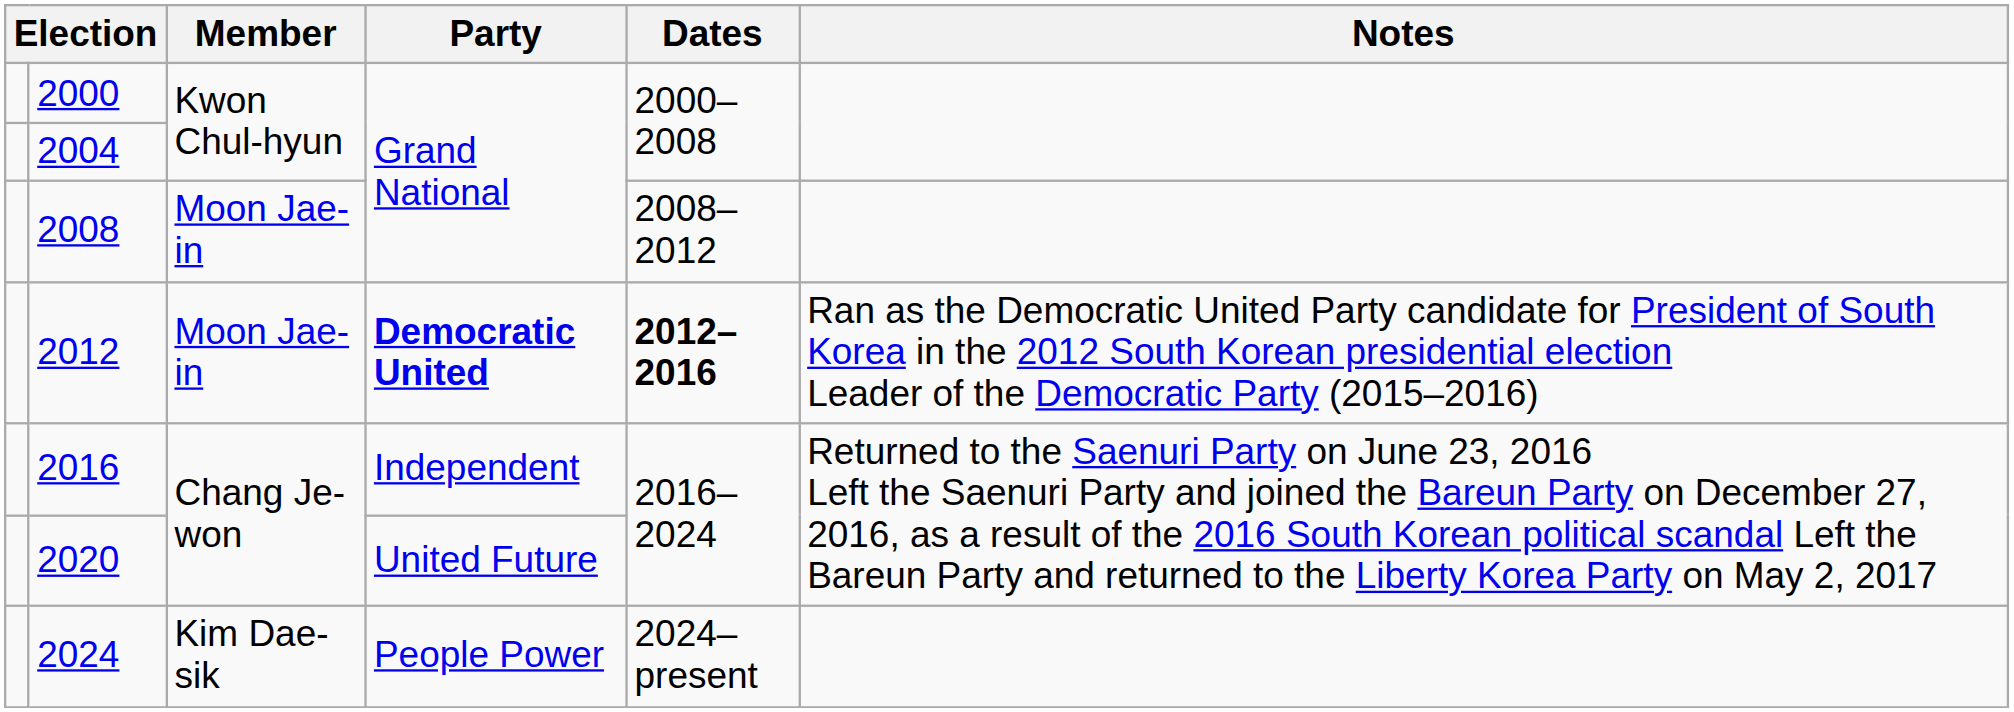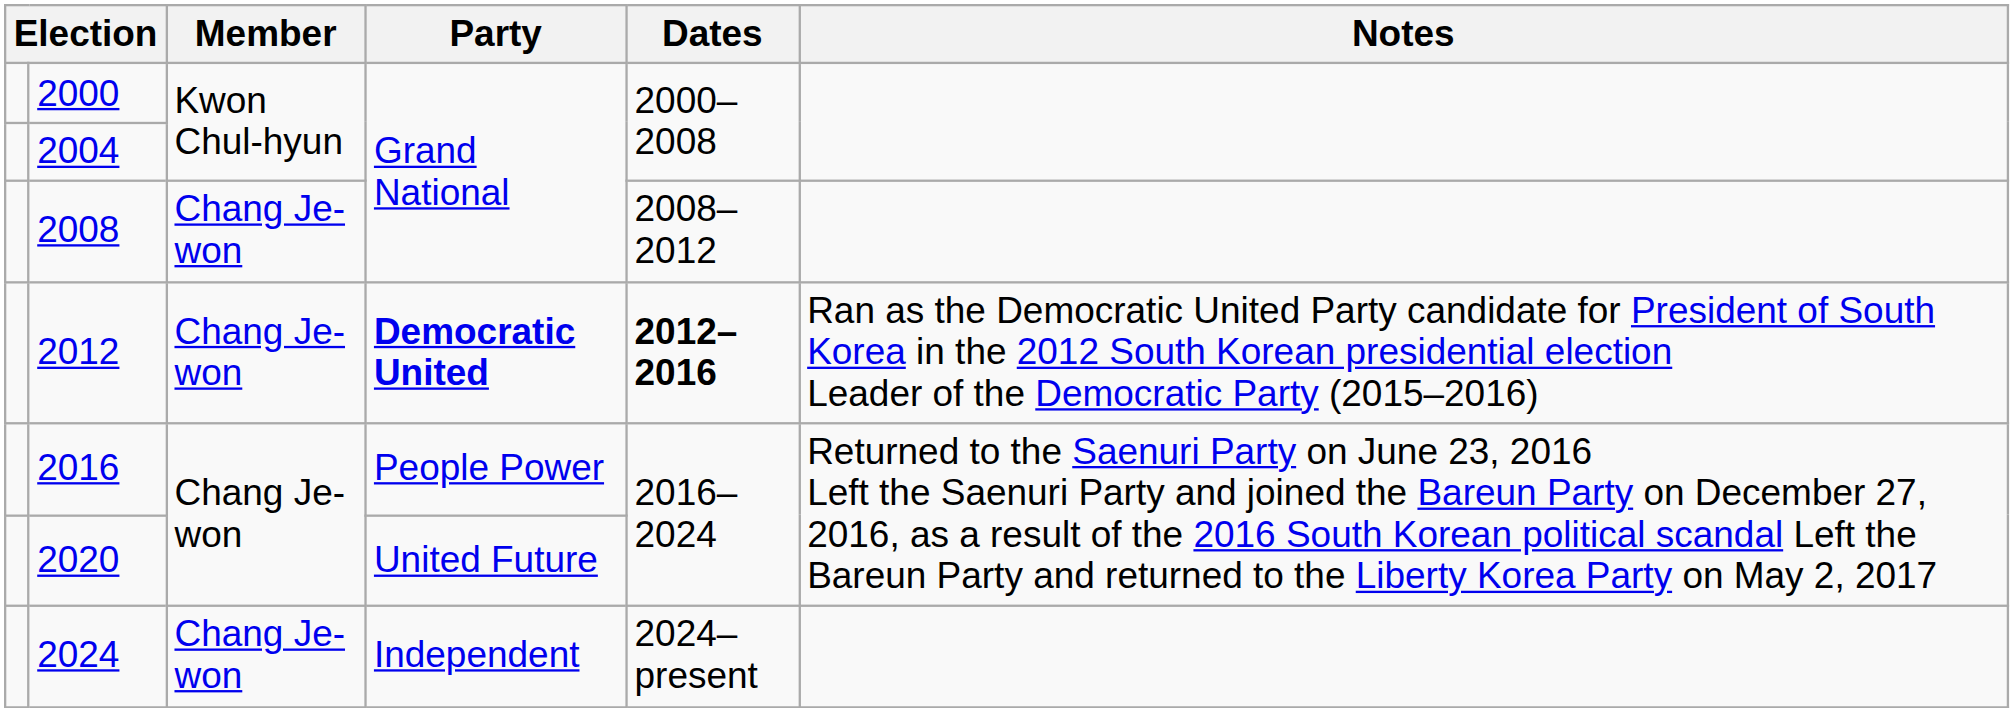2008 | Member: Moon Jae-in -> Chang Je-won
2012 | Member: Moon Jae-in -> Chang Je-won
2016 | Party: Independent -> People Power
2024 | Member: Kim Dae-sik -> Chang Je-won
2024 | Party: People Power -> Independent
